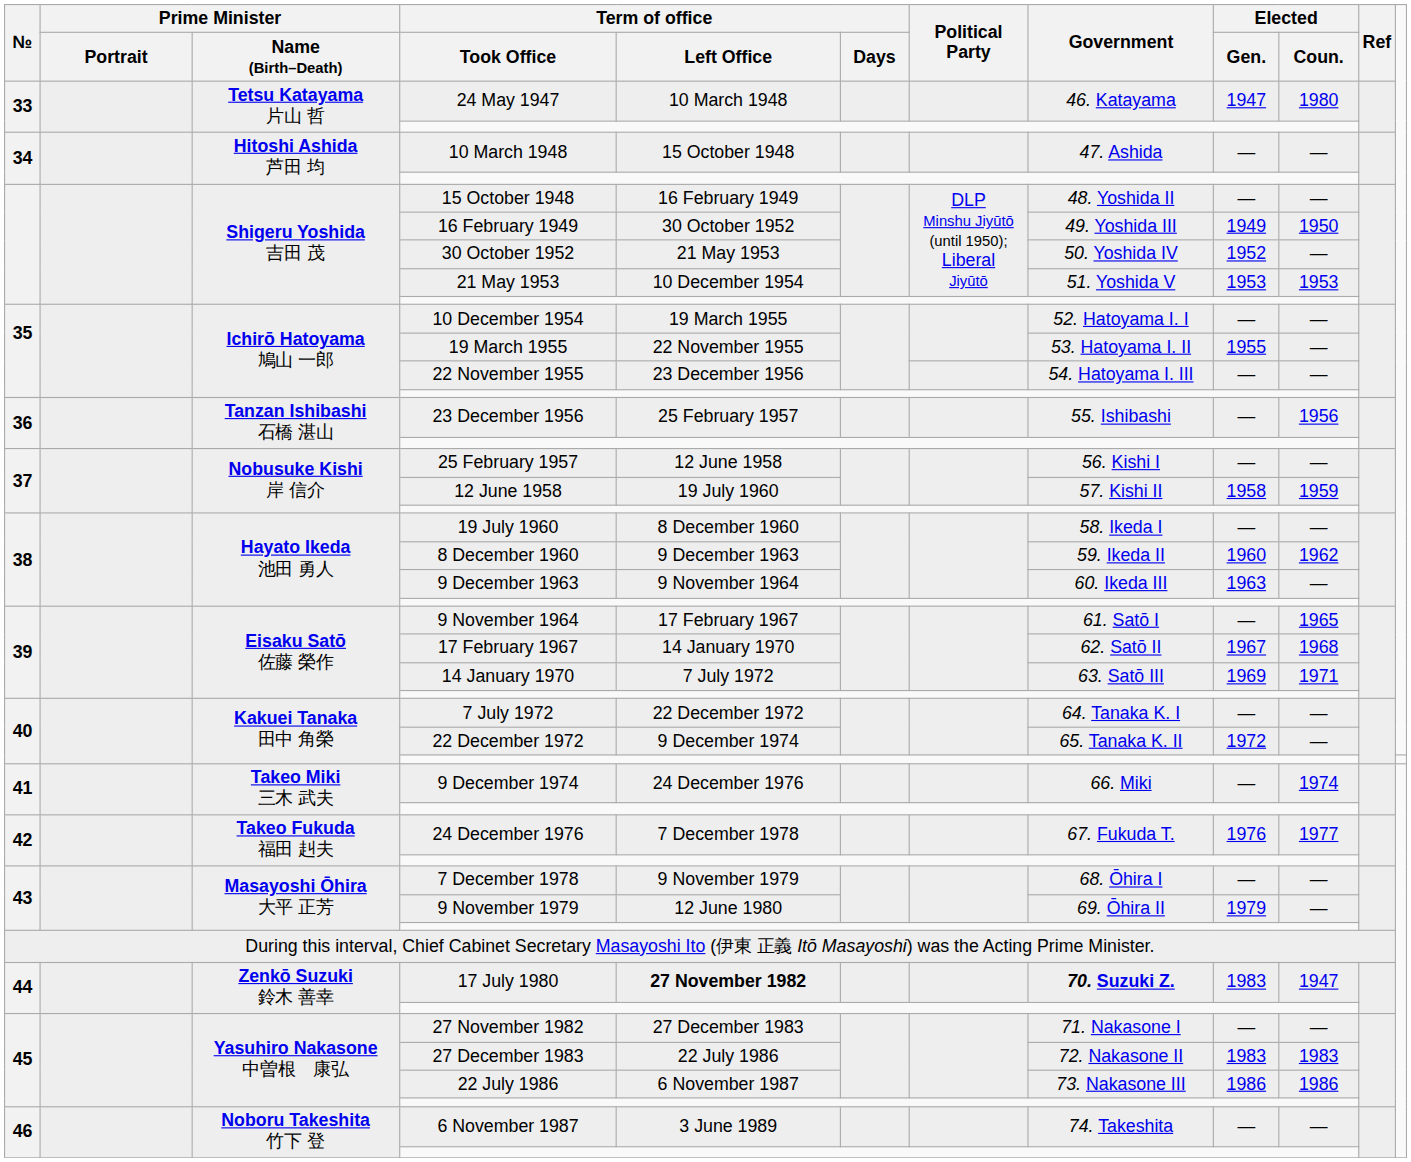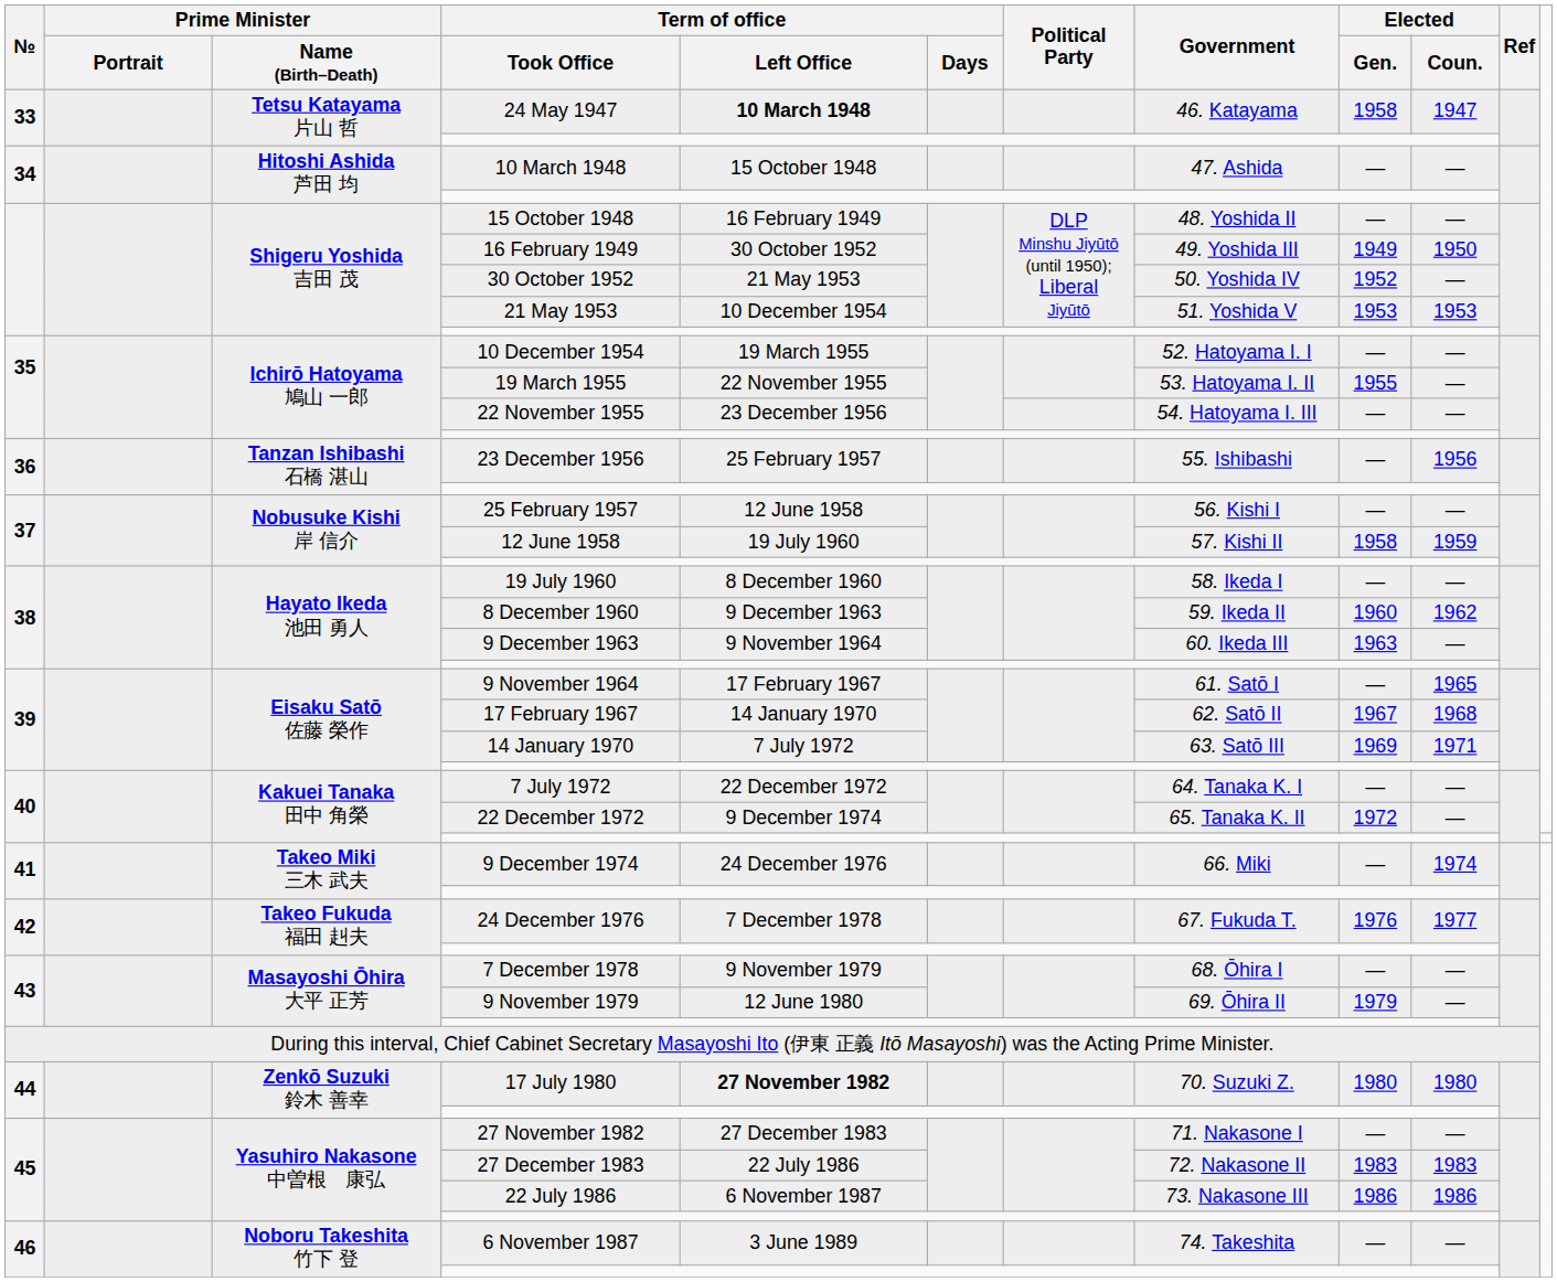24 May 1947 | Term of office / Left Office: normal -> bold
24 May 1947 | Elected / Gen.: 1947 -> 1958
24 May 1947 | Elected / Coun.: 1980 -> 1947
17 July 1980 | Government: bold -> normal
17 July 1980 | Elected / Gen.: 1983 -> 1980
17 July 1980 | Elected / Coun.: 1947 -> 1980
